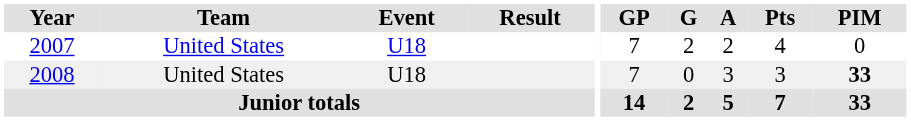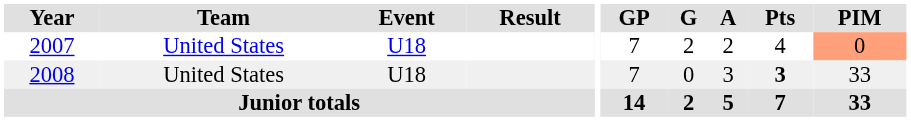2007 | PIM: no background -> lightsalmon background
2008 | Pts: normal -> bold
2008 | PIM: bold -> normal
